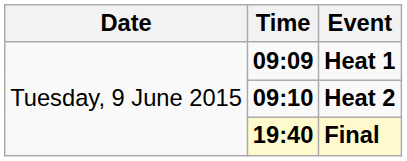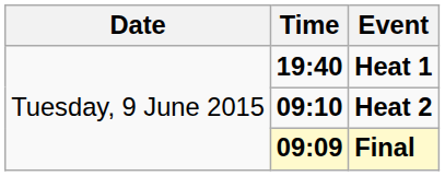Heat 1 | Time: 09:09 -> 19:40
Final | Time: 19:40 -> 09:09
